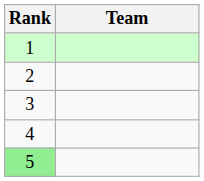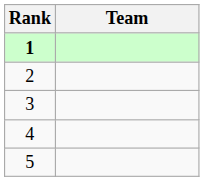1 | Rank: normal -> bold
5 | Rank: lightgreen background -> no background
